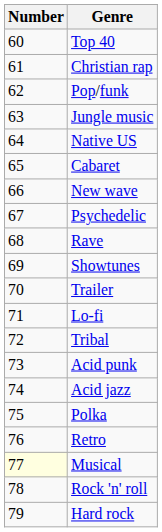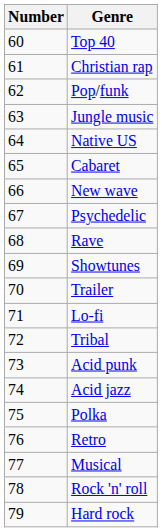Musical | Number: lightyellow background -> no background
